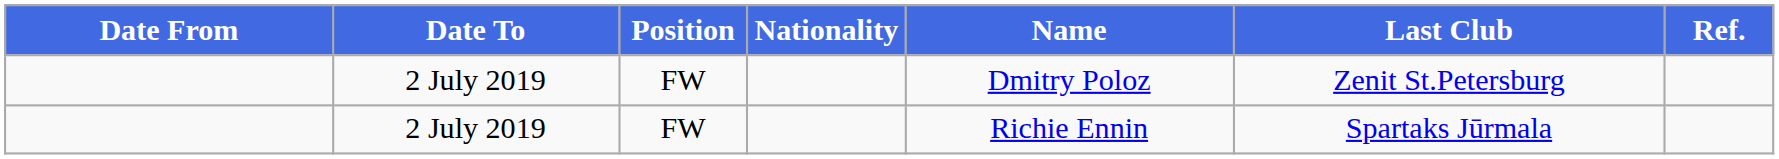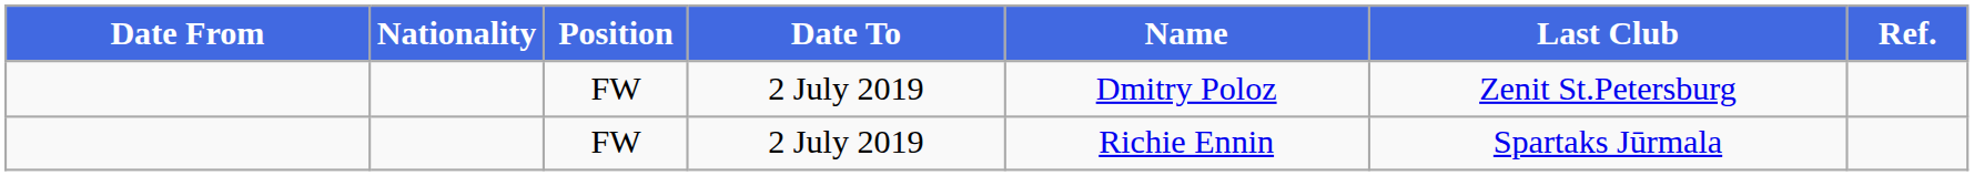columns swapped: Date To <-> Nationality
